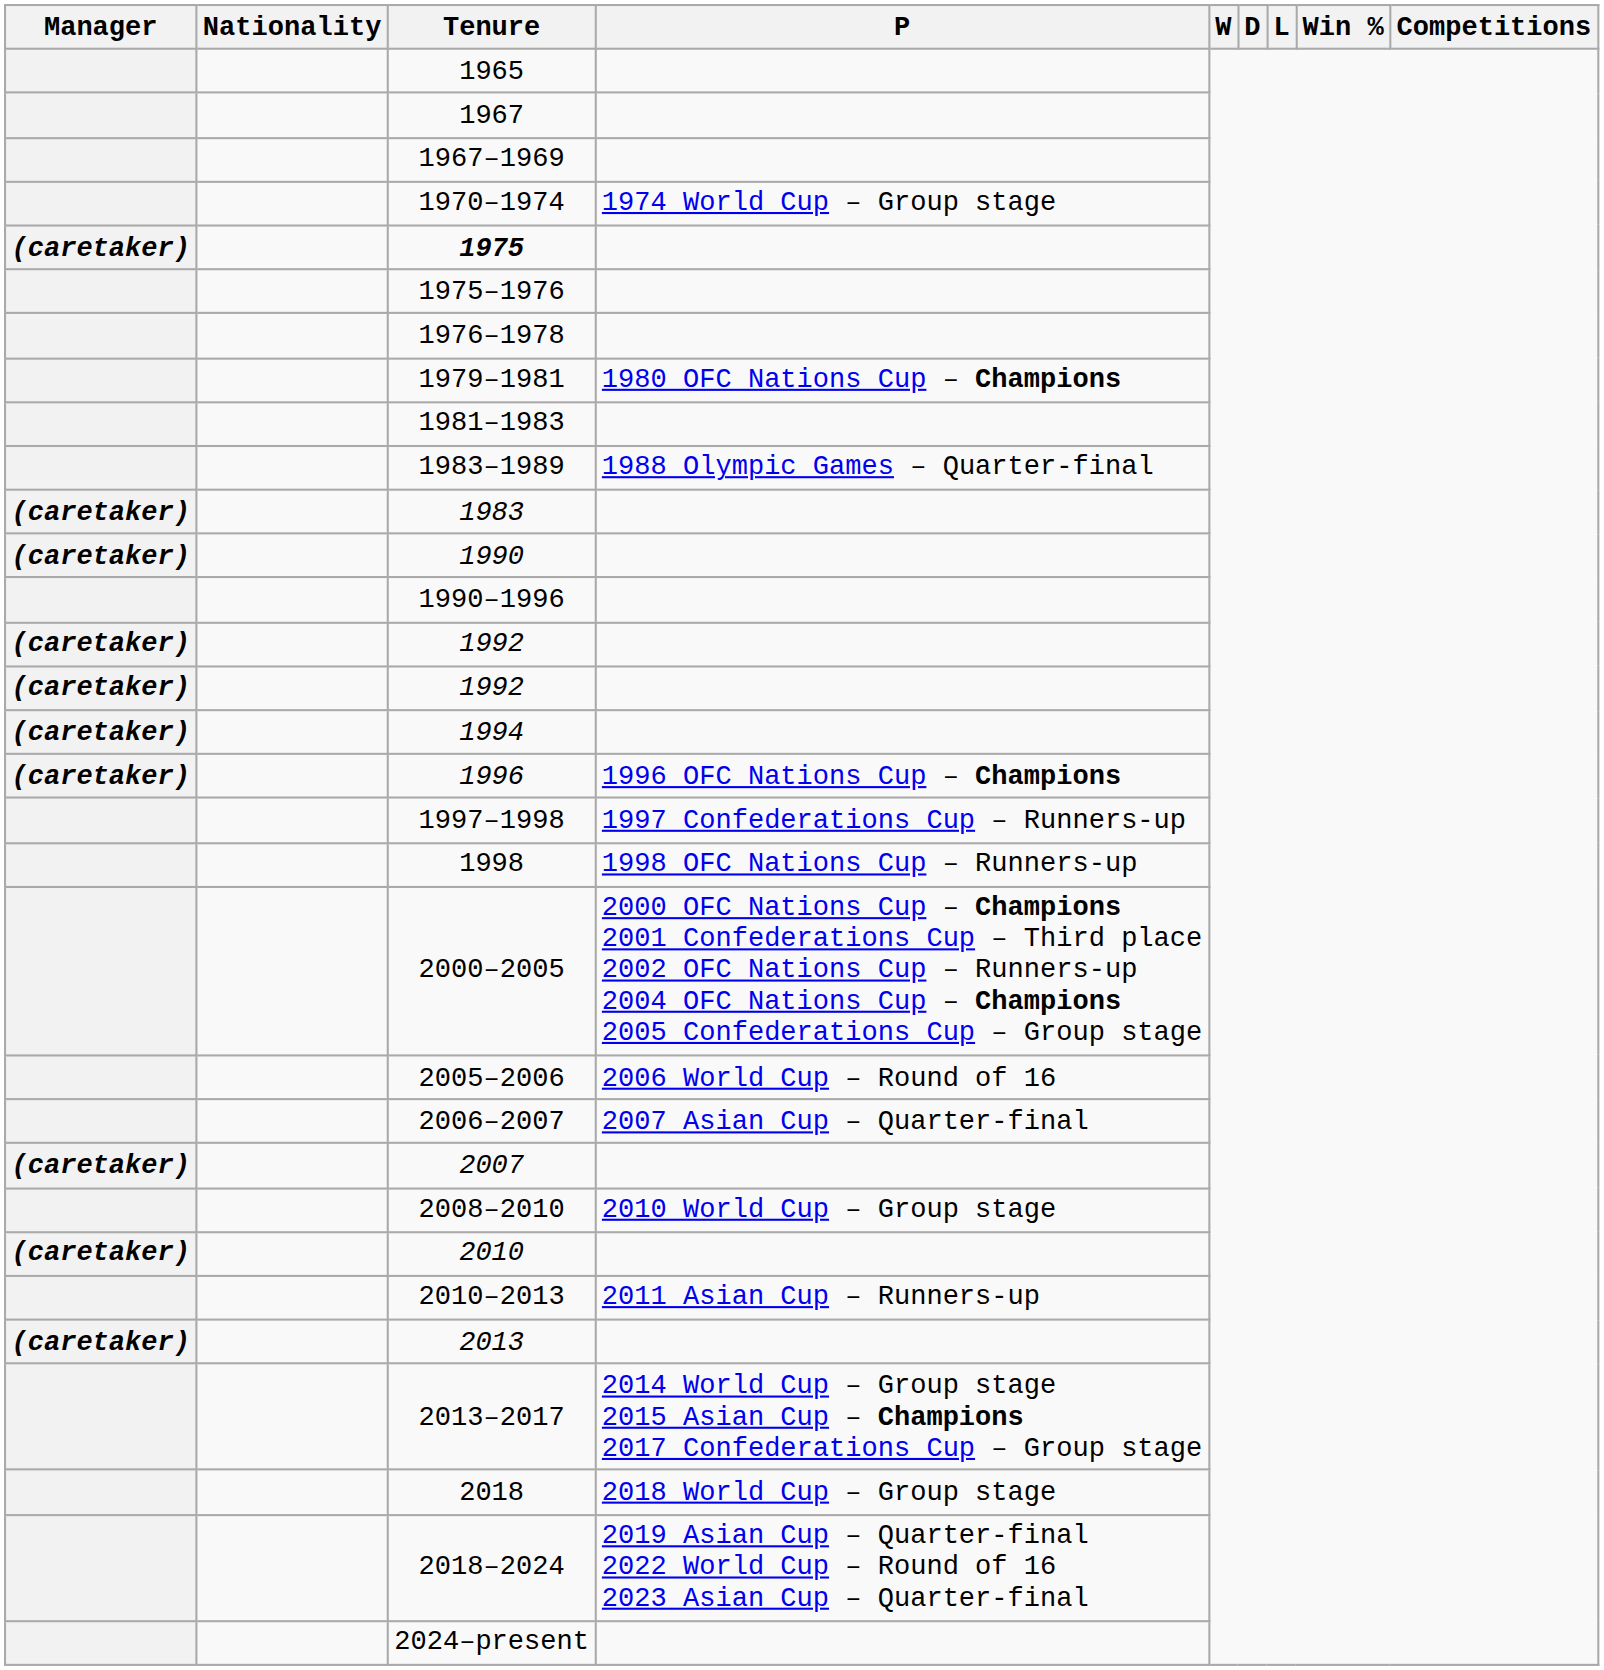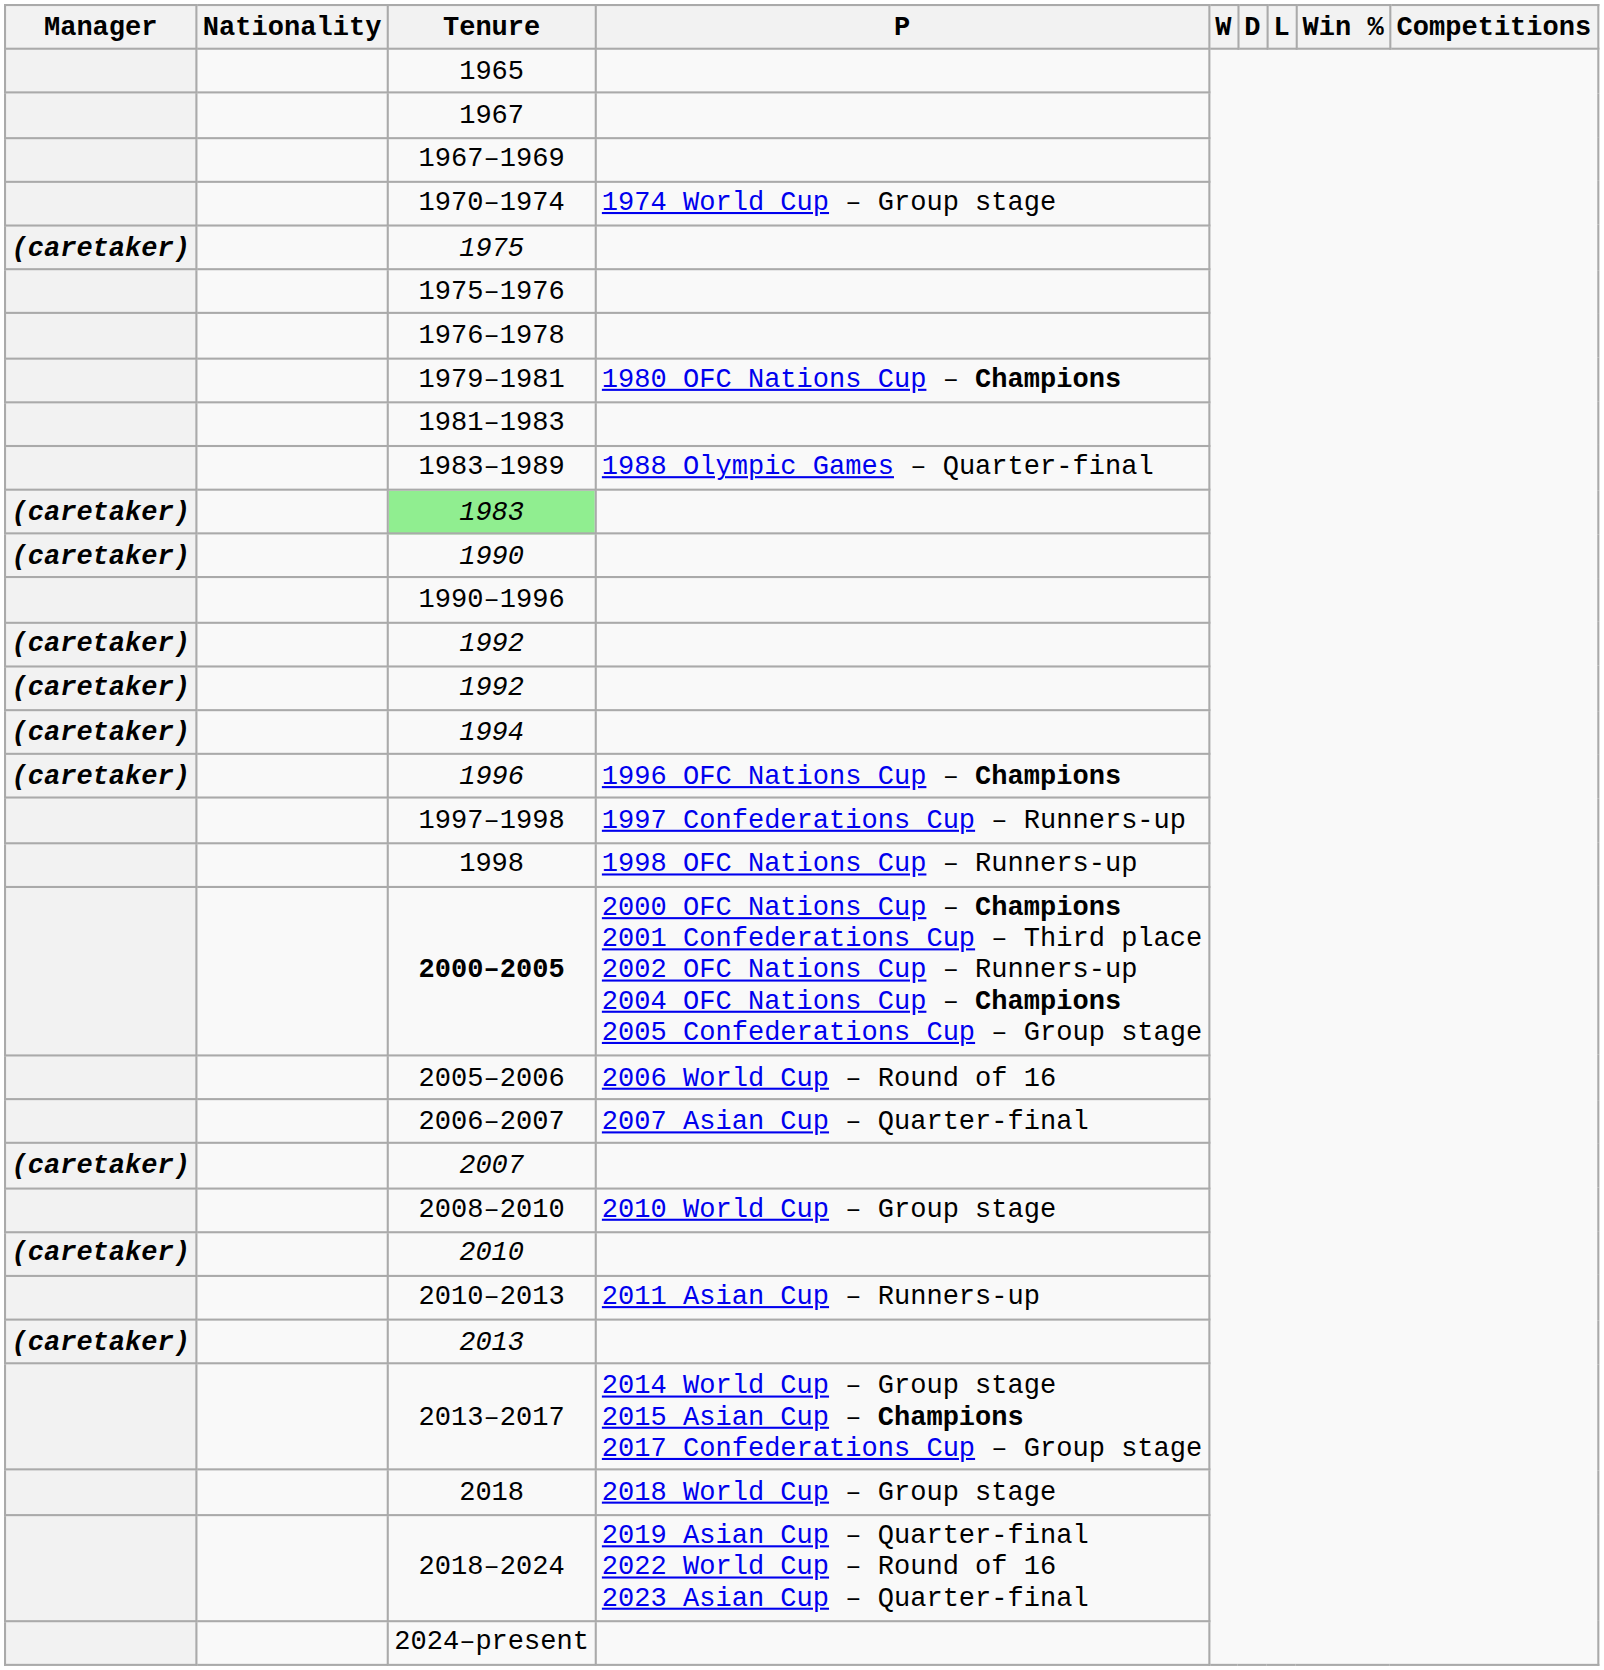1975 | Tenure: bold -> normal
1983 | Tenure: no background -> lightgreen background
2000–2005 | Tenure: normal -> bold
